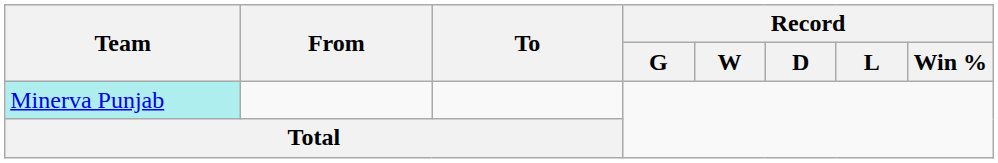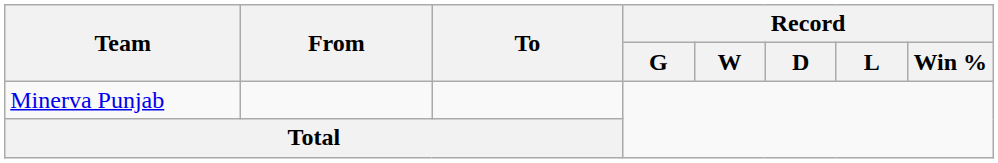Minerva Punjab | Team: paleturquoise background -> no background
